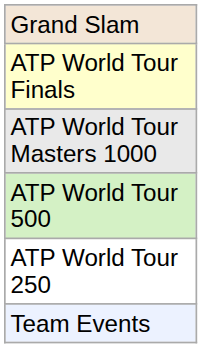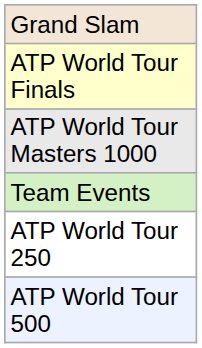row 4 | column 1: ATP World Tour 500 -> Team Events
row 6 | column 1: Team Events -> ATP World Tour 500
